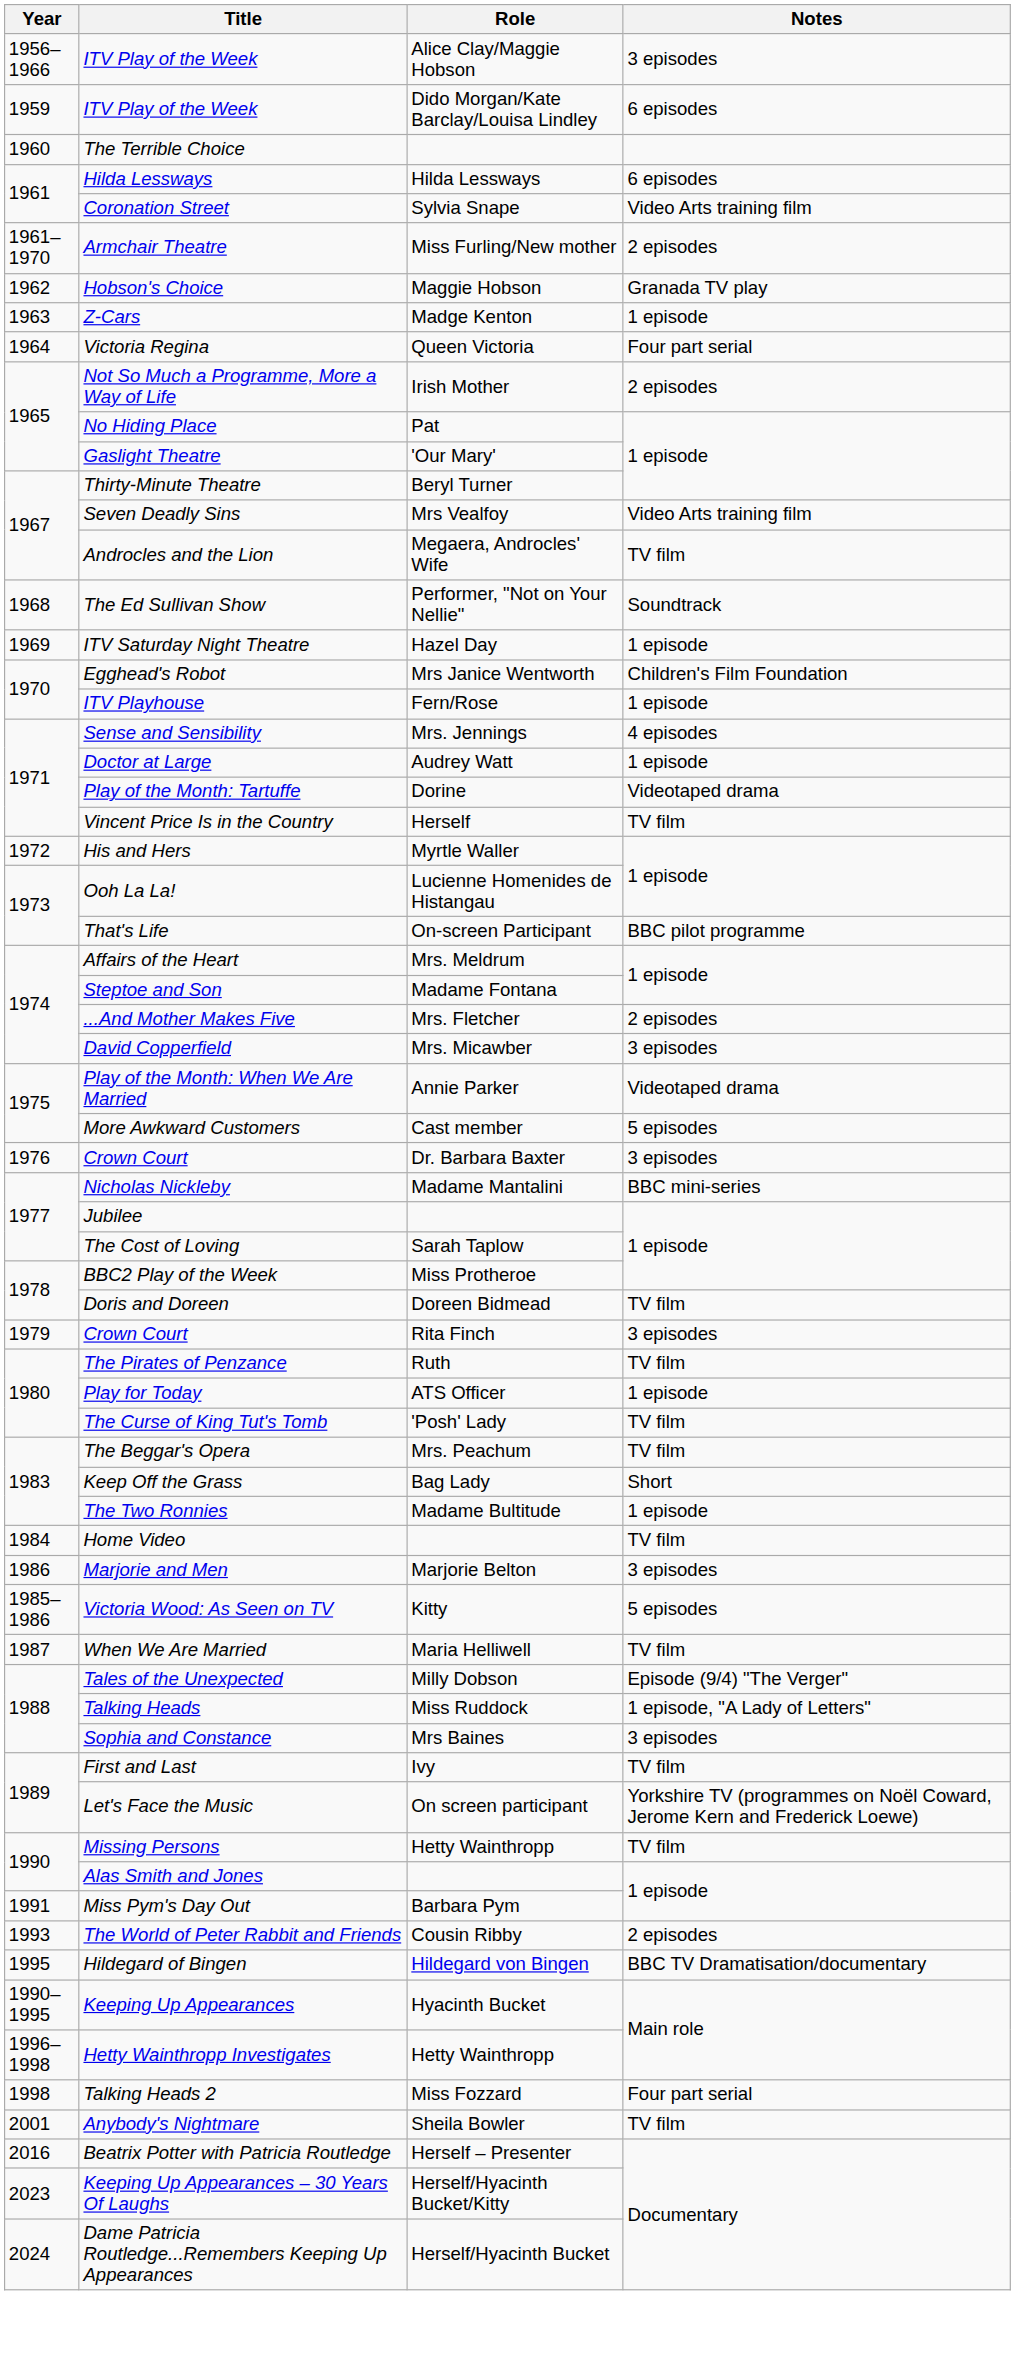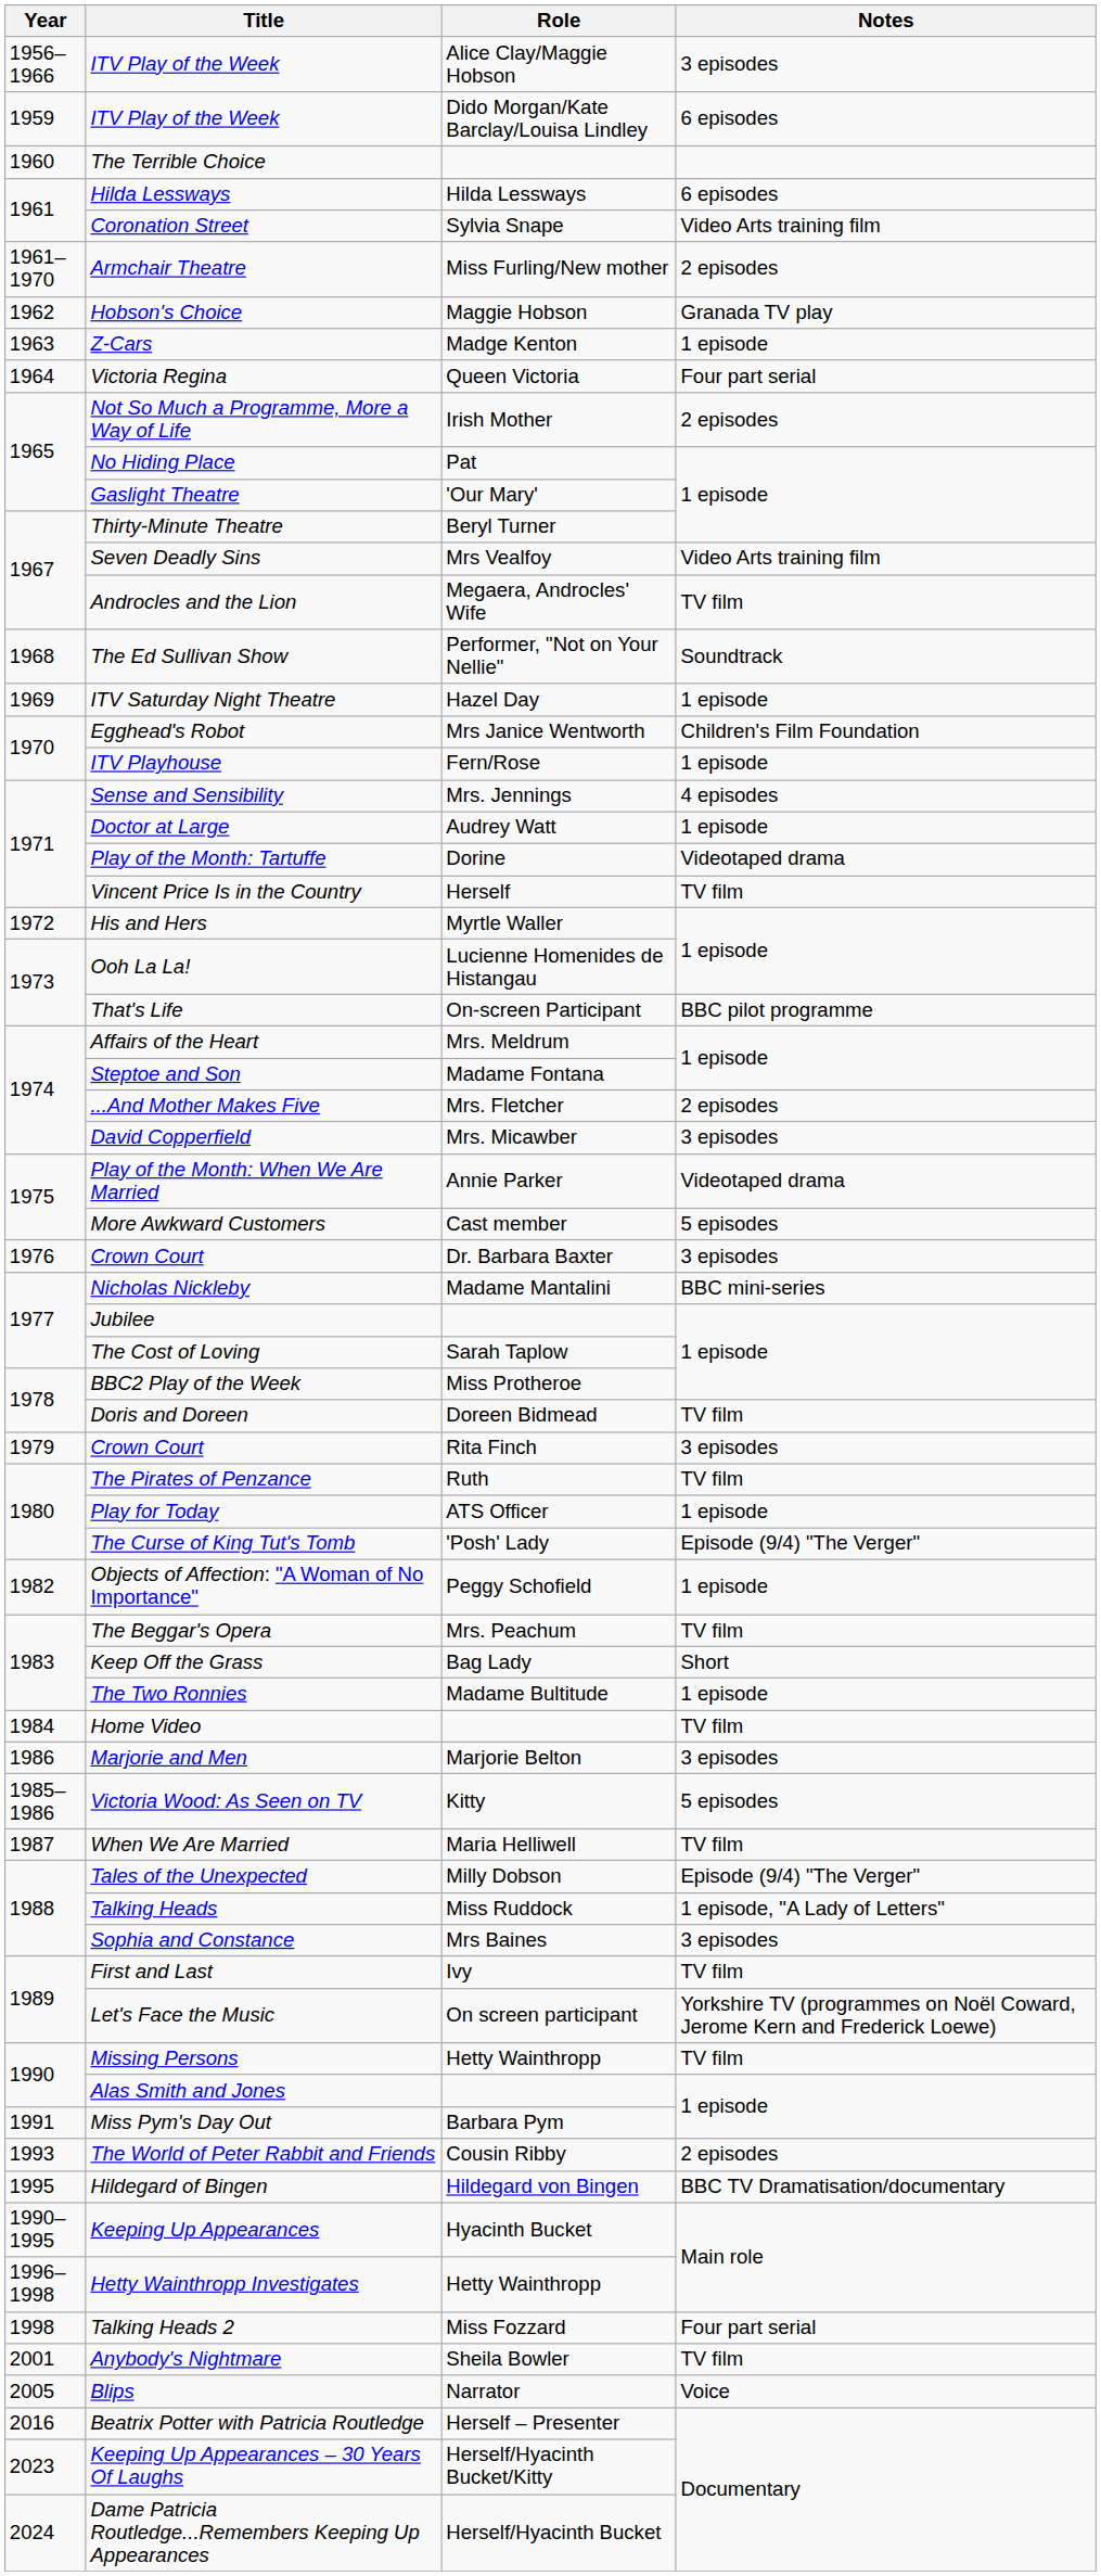The Curse of King Tut's Tomb | Notes: TV film -> Episode (9/4) "The Verger"
+ row: 1982 | Objects of Affection: "A Woman of No Importance" | Peggy Schofield | 1 episode
+ row: 2005 | Blips | Narrator | Voice
